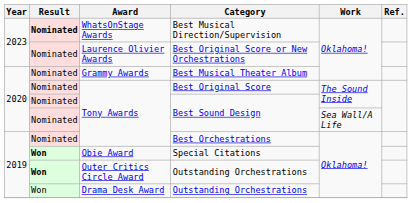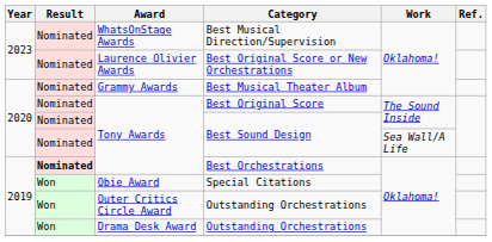Best Musical Direction/Supervision | Result: bold -> normal
Best Orchestrations | Result: normal -> bold
Special Citations | Result: bold -> normal
Outer Critics Circle Award / Outstanding Orchestrations | Result: bold -> normal
